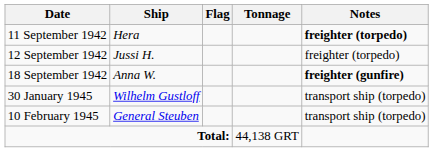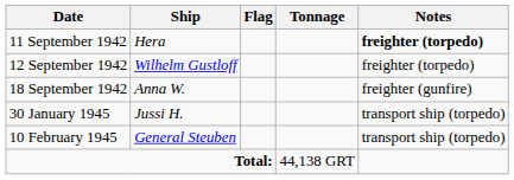12 September 1942 | Ship: Jussi H. -> Wilhelm Gustloff
18 September 1942 | Notes: bold -> normal
30 January 1945 | Ship: Wilhelm Gustloff -> Jussi H.
